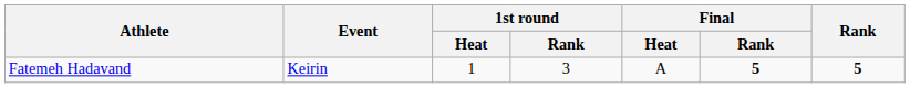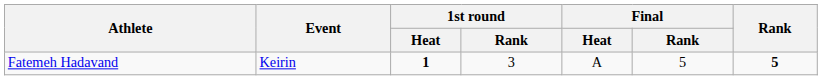Fatemeh Hadavand | 1st round / Heat: normal -> bold
Fatemeh Hadavand | Final / Rank: bold -> normal
